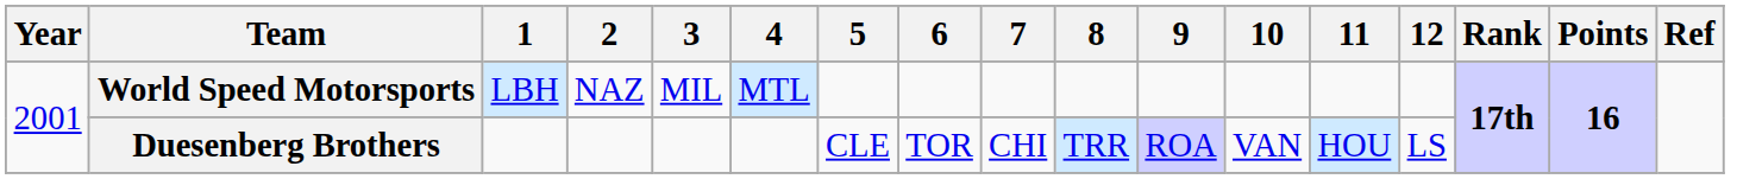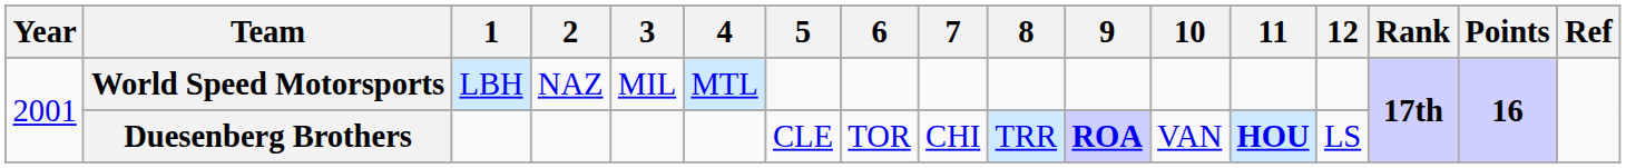Duesenberg Brothers | 9: normal -> bold
Duesenberg Brothers | 11: normal -> bold
